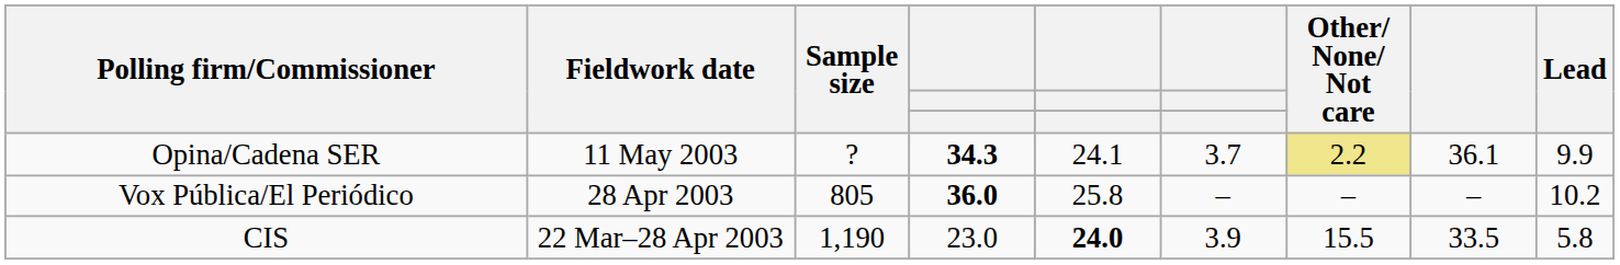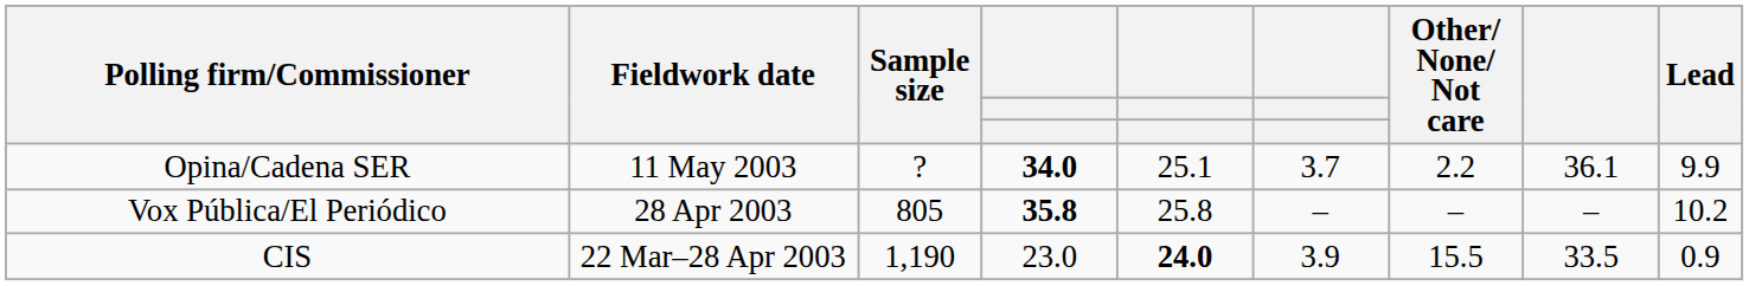Opina/Cadena SER | column 4: 34.3 -> 34.0
Opina/Cadena SER | column 5: 24.1 -> 25.1
Opina/Cadena SER | Other/ None/ Not care: khaki background -> no background
Vox Pública/El Periódico | column 4: 36.0 -> 35.8
CIS | Lead: 5.8 -> 0.9
